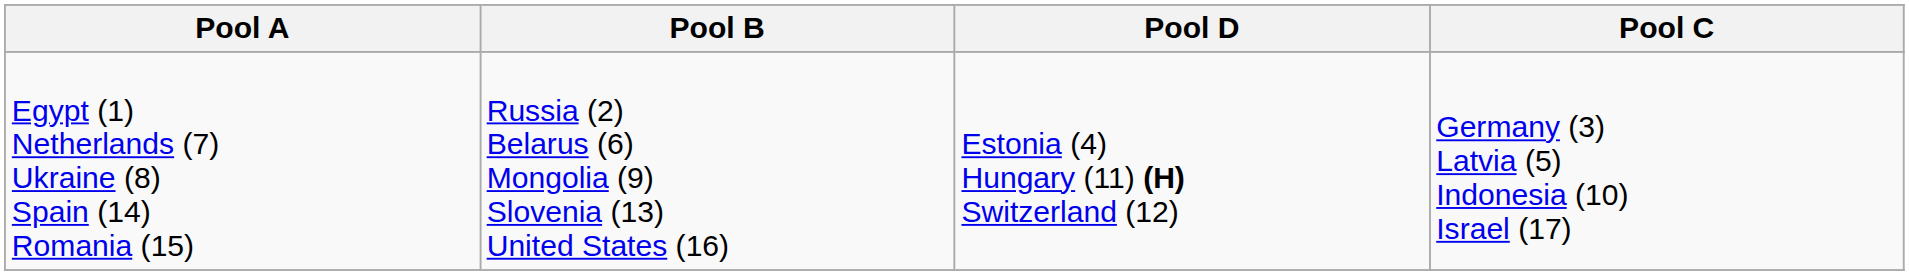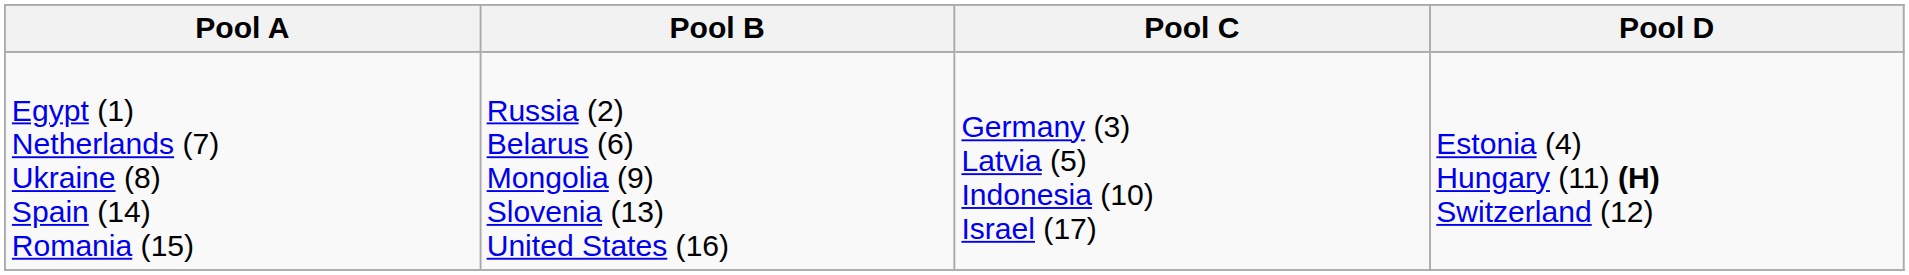columns swapped: Pool C <-> Pool D
